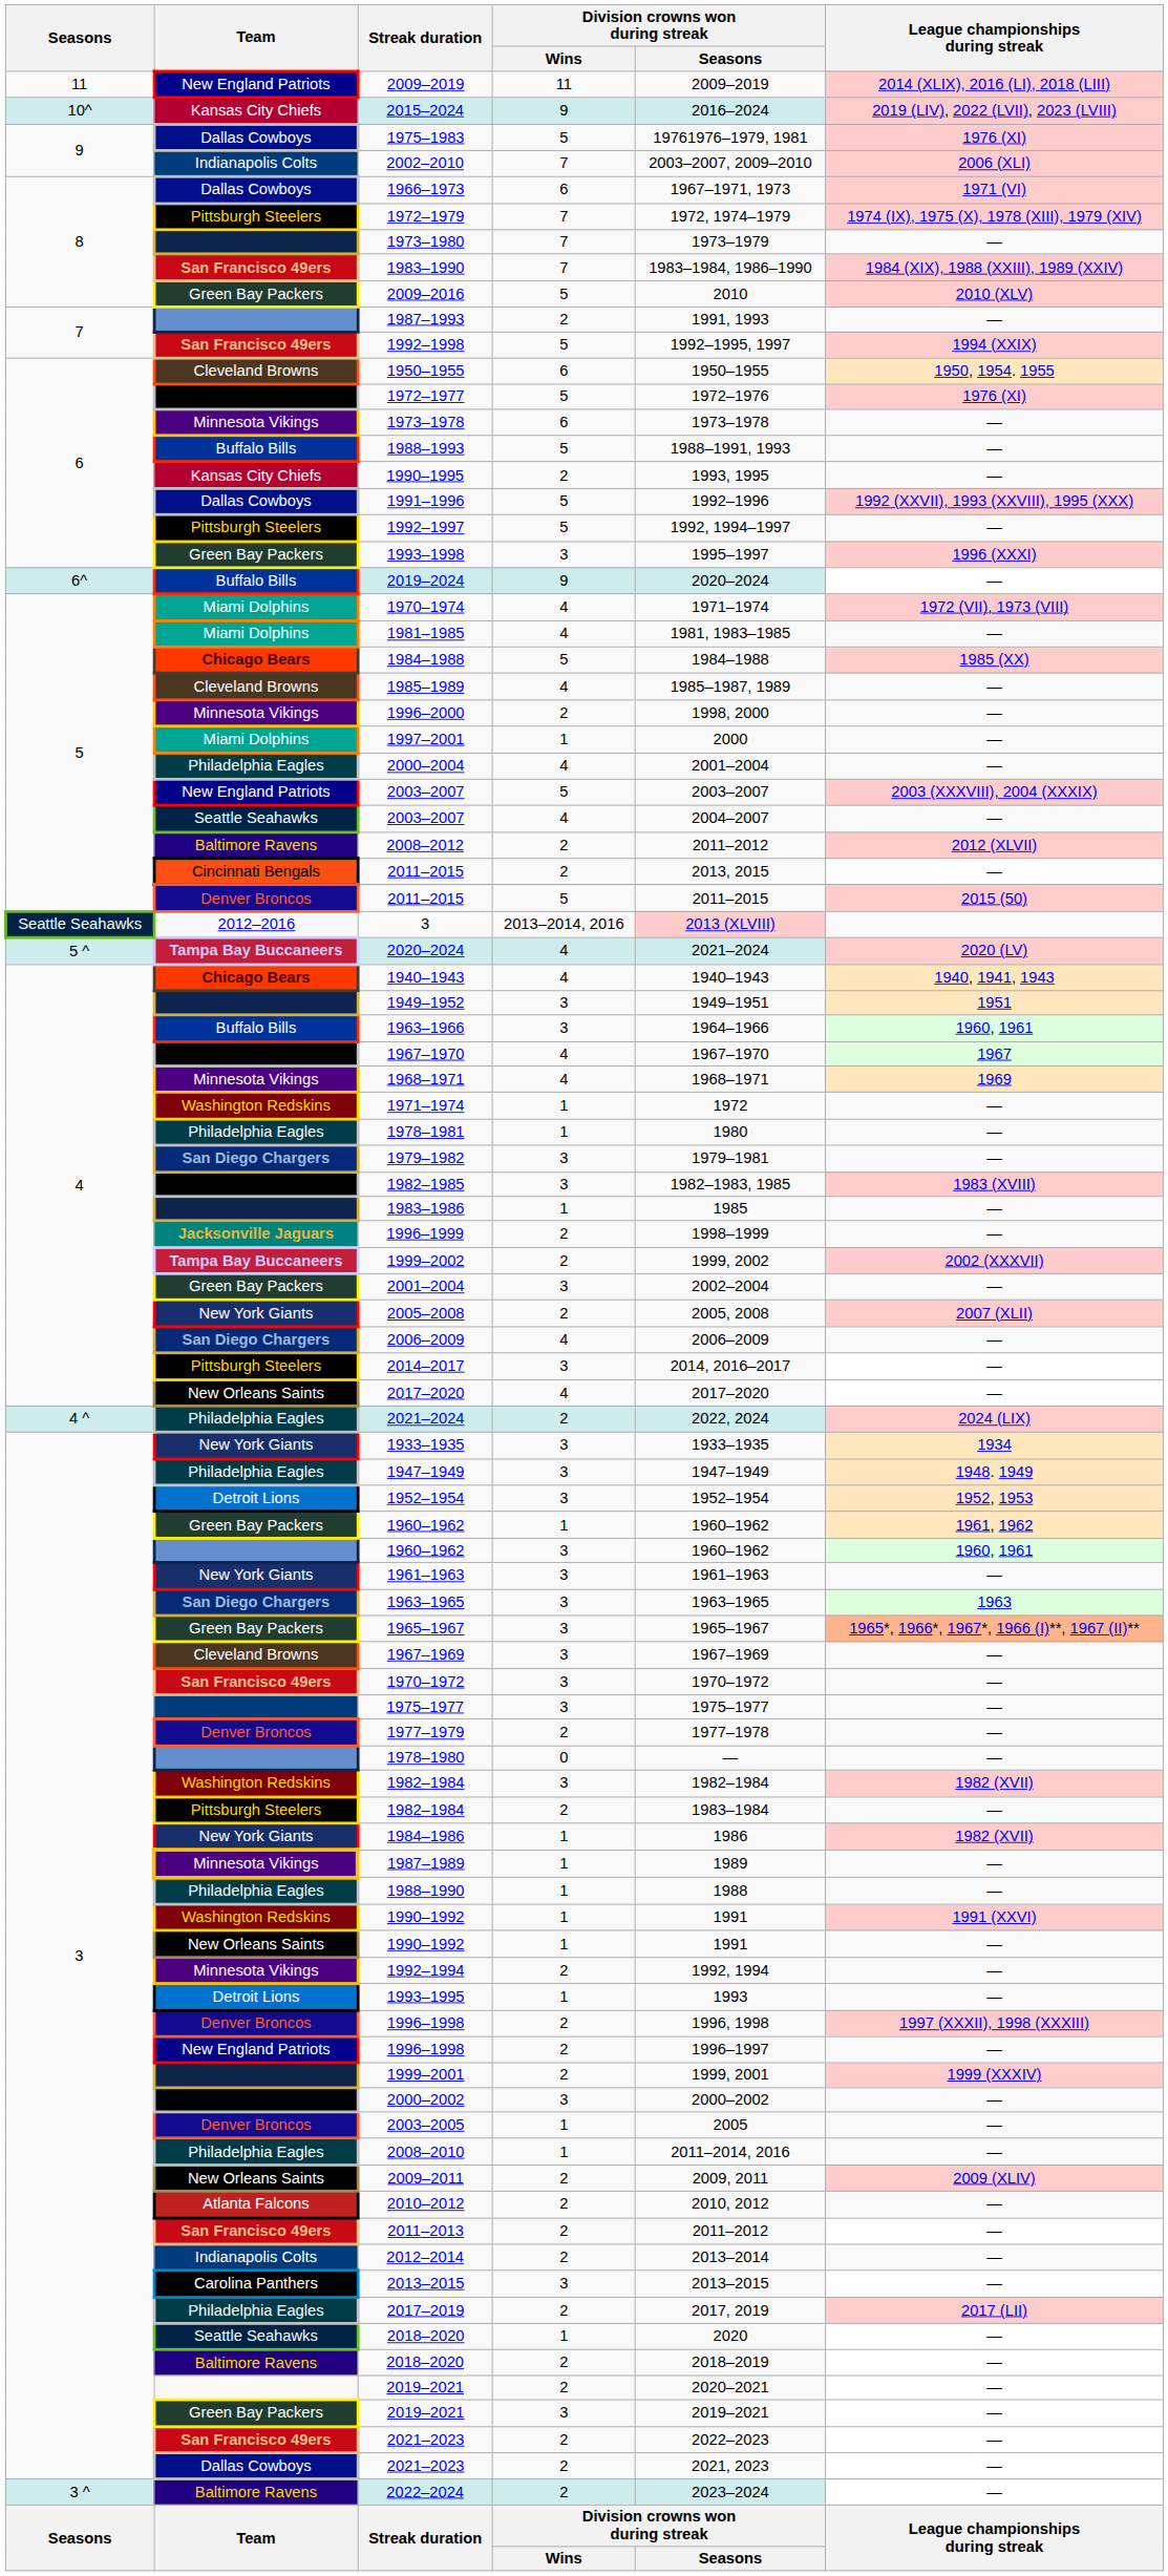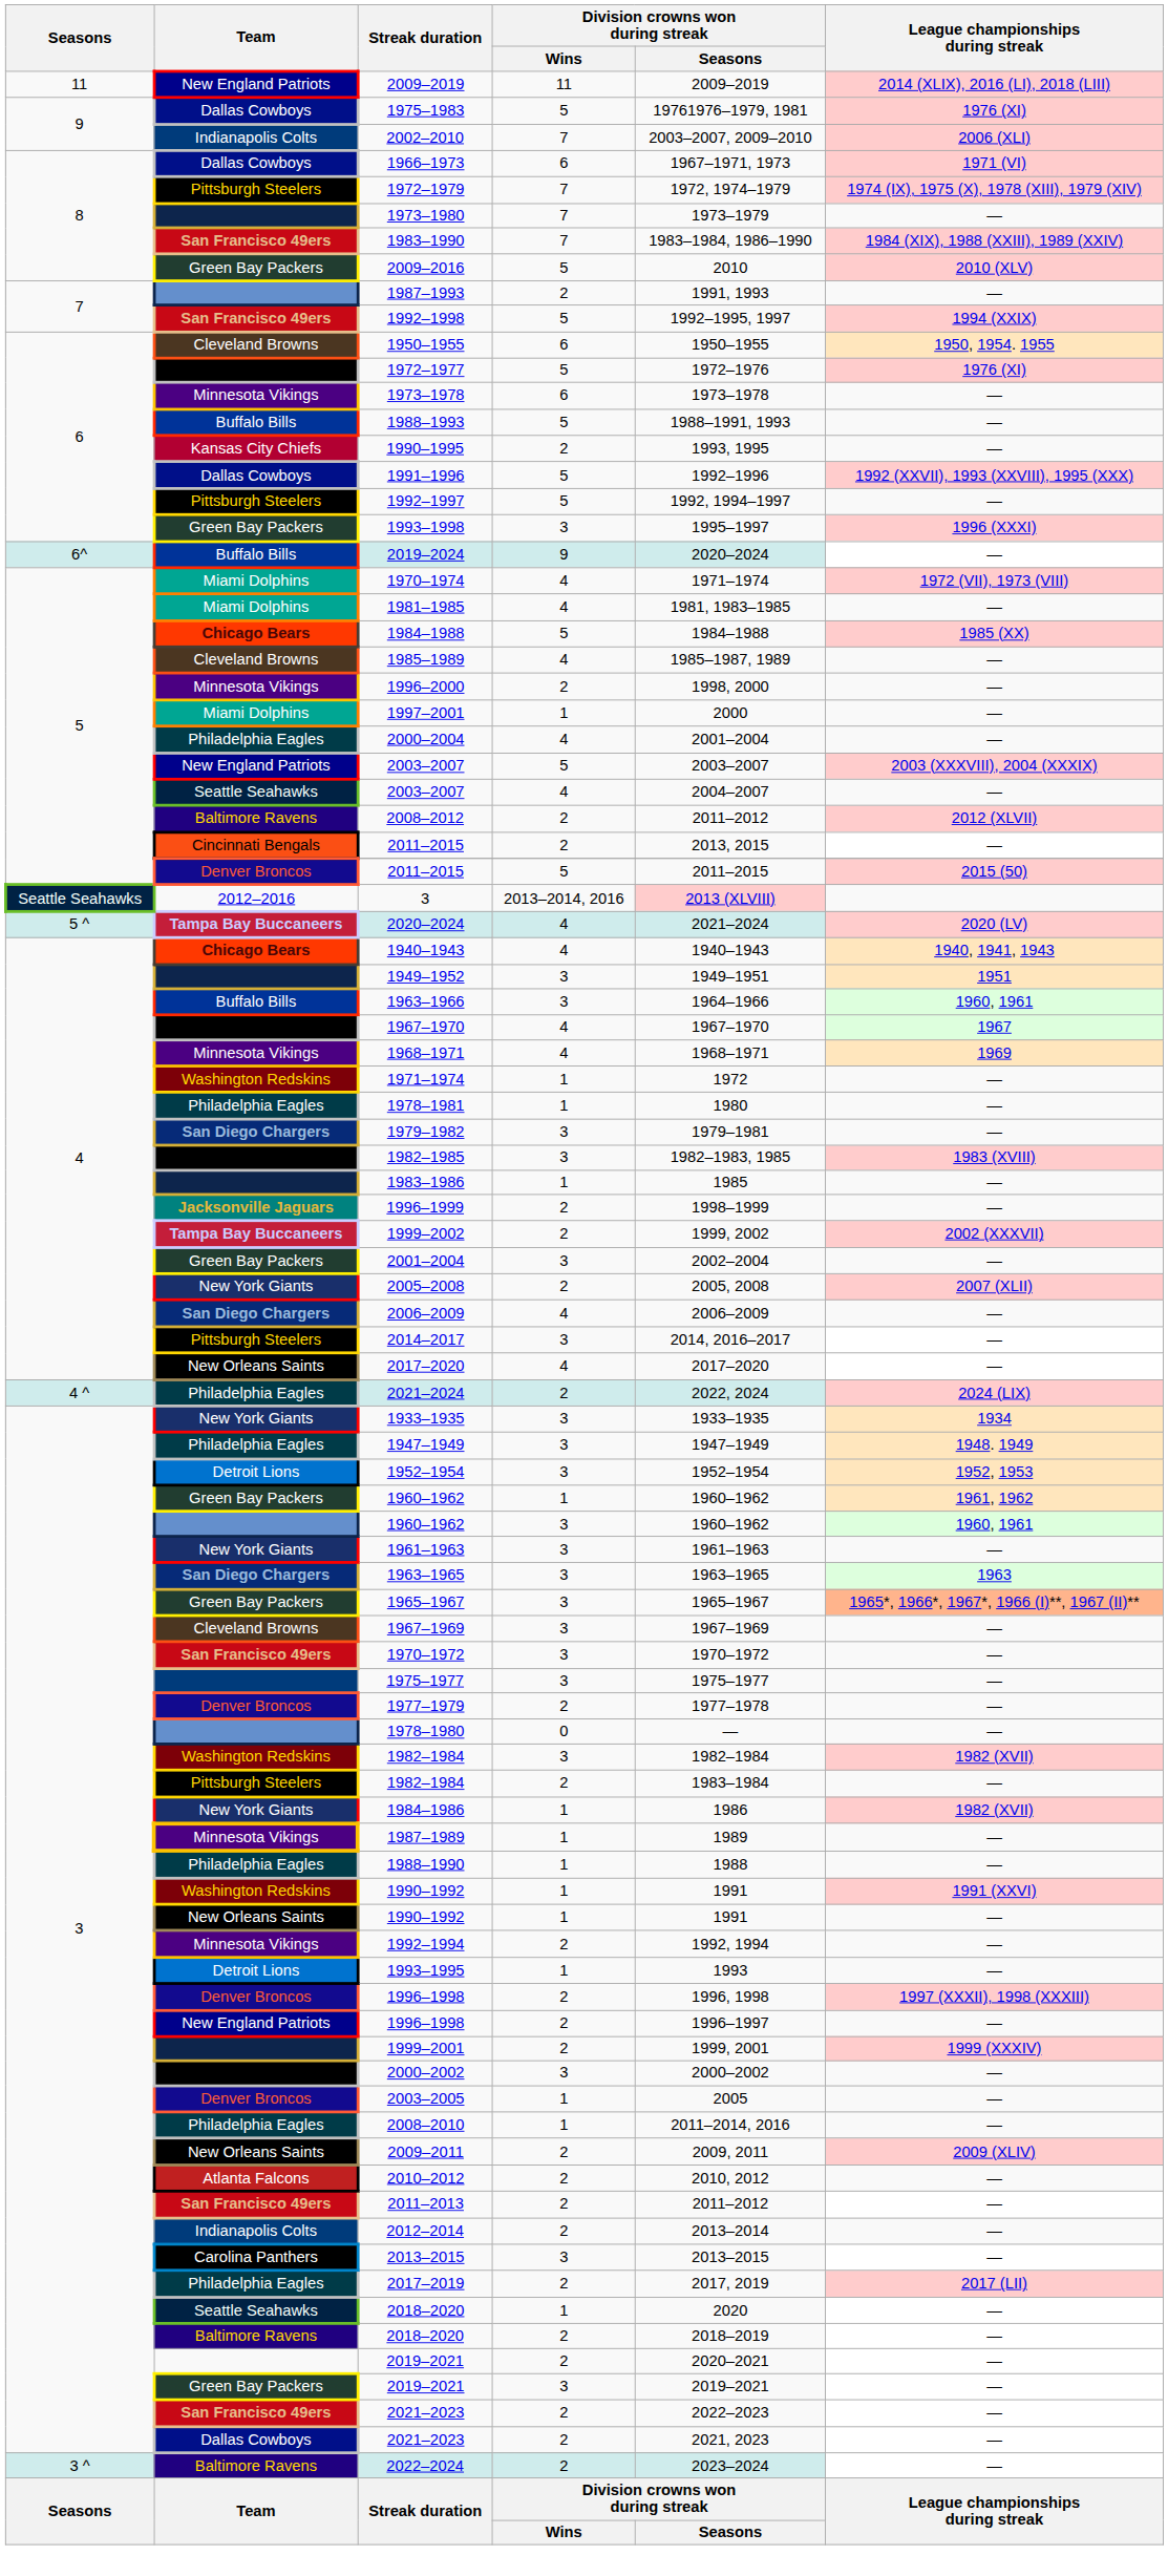- row: 10^ | Kansas City Chiefs | 2015–2024 | 9 | 2016–2024 | 2019 (LIV), 2022 (LVII), 2023 (LVIII)
